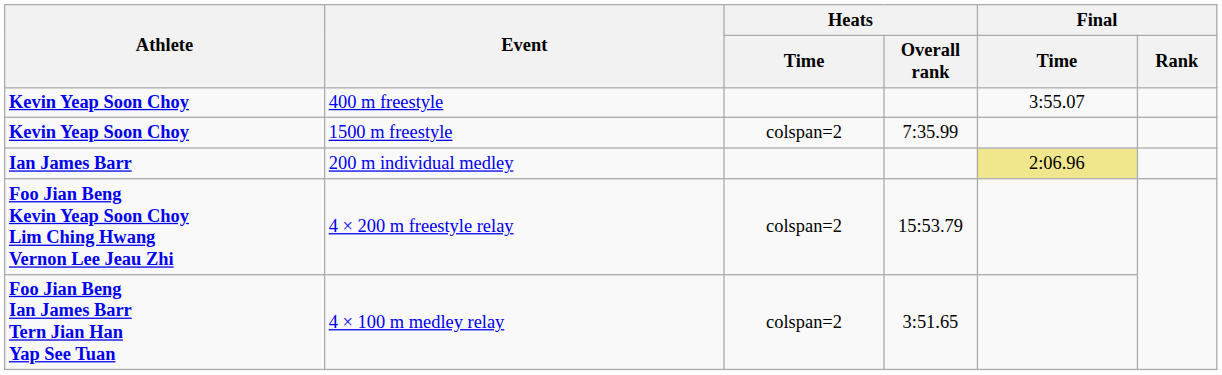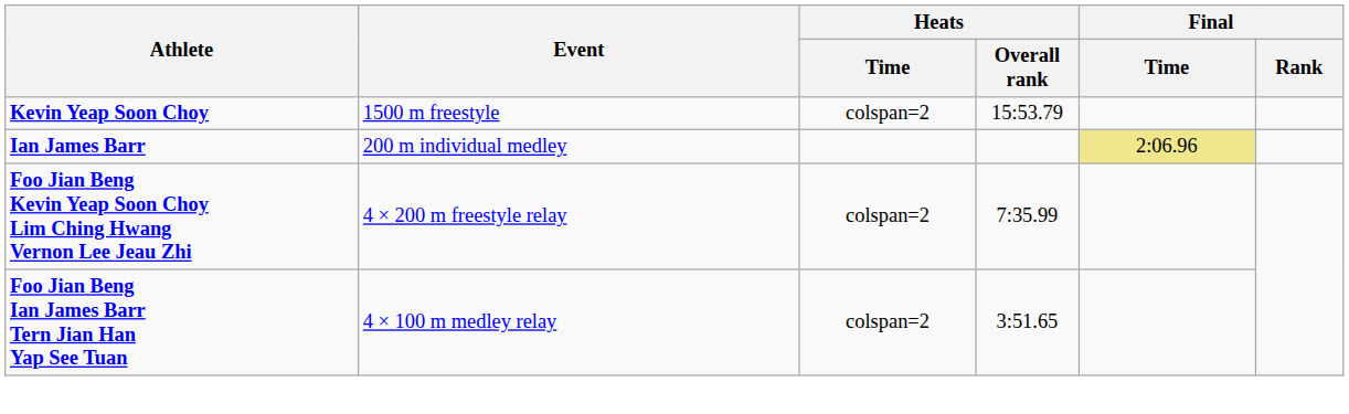- row: Kevin Yeap Soon Choy | 400 m freestyle | 3:55.07
1500 m freestyle | Heats / Overall rank: 7:35.99 -> 15:53.79
4 × 200 m freestyle relay | Heats / Overall rank: 15:53.79 -> 7:35.99
